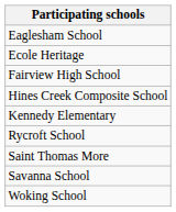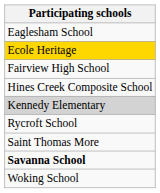row 3 | column 1: no background -> gold background
row 6 | column 1: no background -> lightgrey background
row 9 | column 1: normal -> bold
